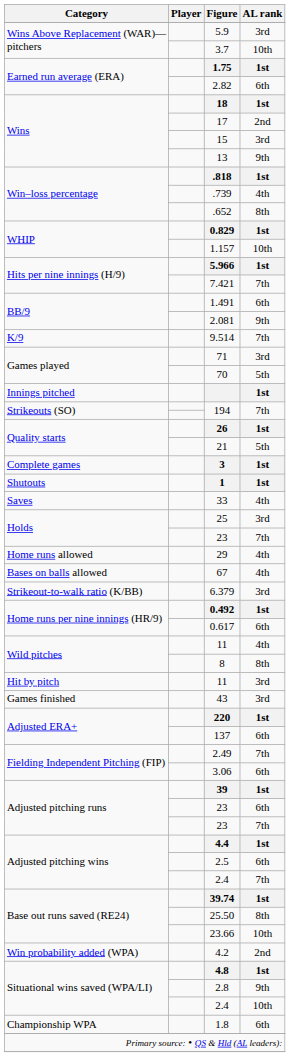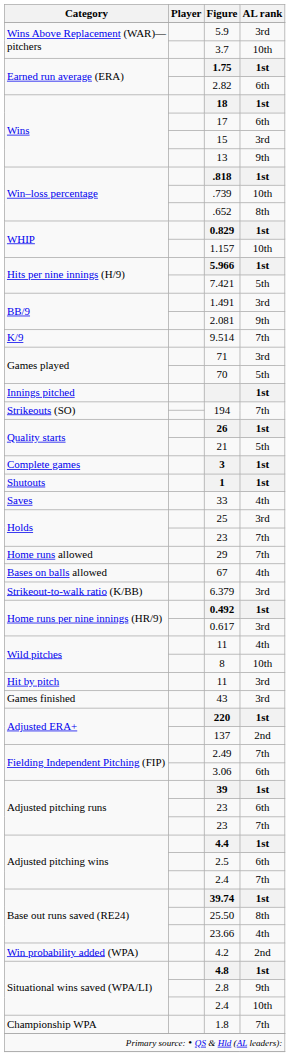17 | AL rank: 2nd -> 6th
.739 | AL rank: 4th -> 10th
7.421 | AL rank: 7th -> 5th
1.491 | AL rank: 6th -> 3rd
29 | AL rank: 4th -> 7th
0.617 | AL rank: 6th -> 3rd
8 | AL rank: 8th -> 10th
137 | AL rank: 6th -> 2nd
23.66 | AL rank: 10th -> 4th
1.8 | AL rank: 6th -> 7th
